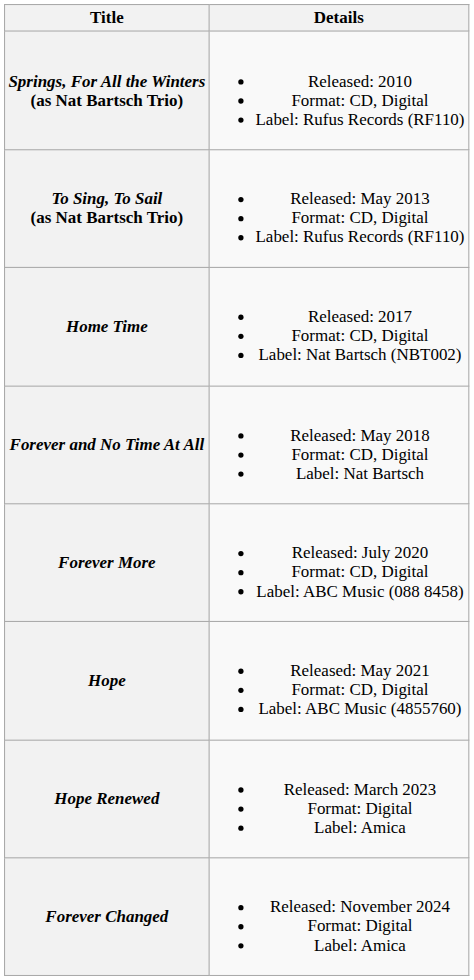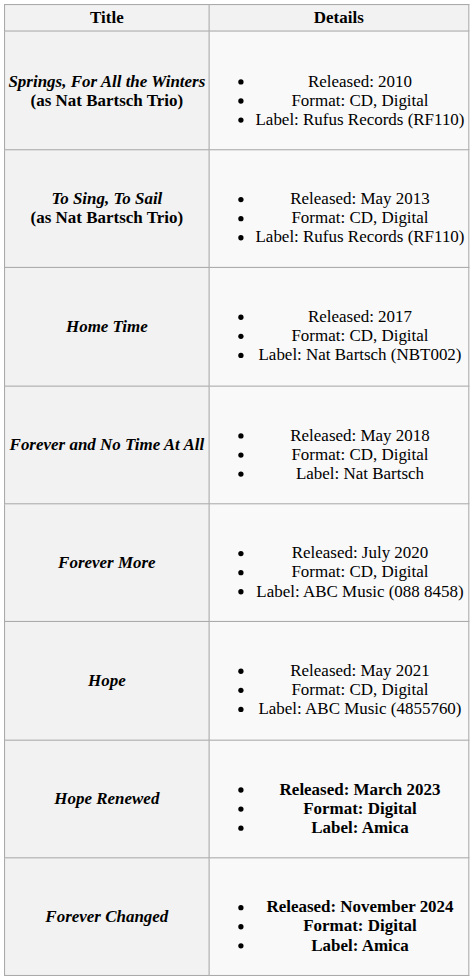Hope Renewed | Details: normal -> bold
Forever Changed | Details: normal -> bold
